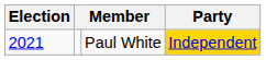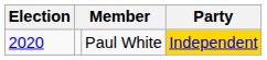Paul White | Election: 2021 -> 2020
